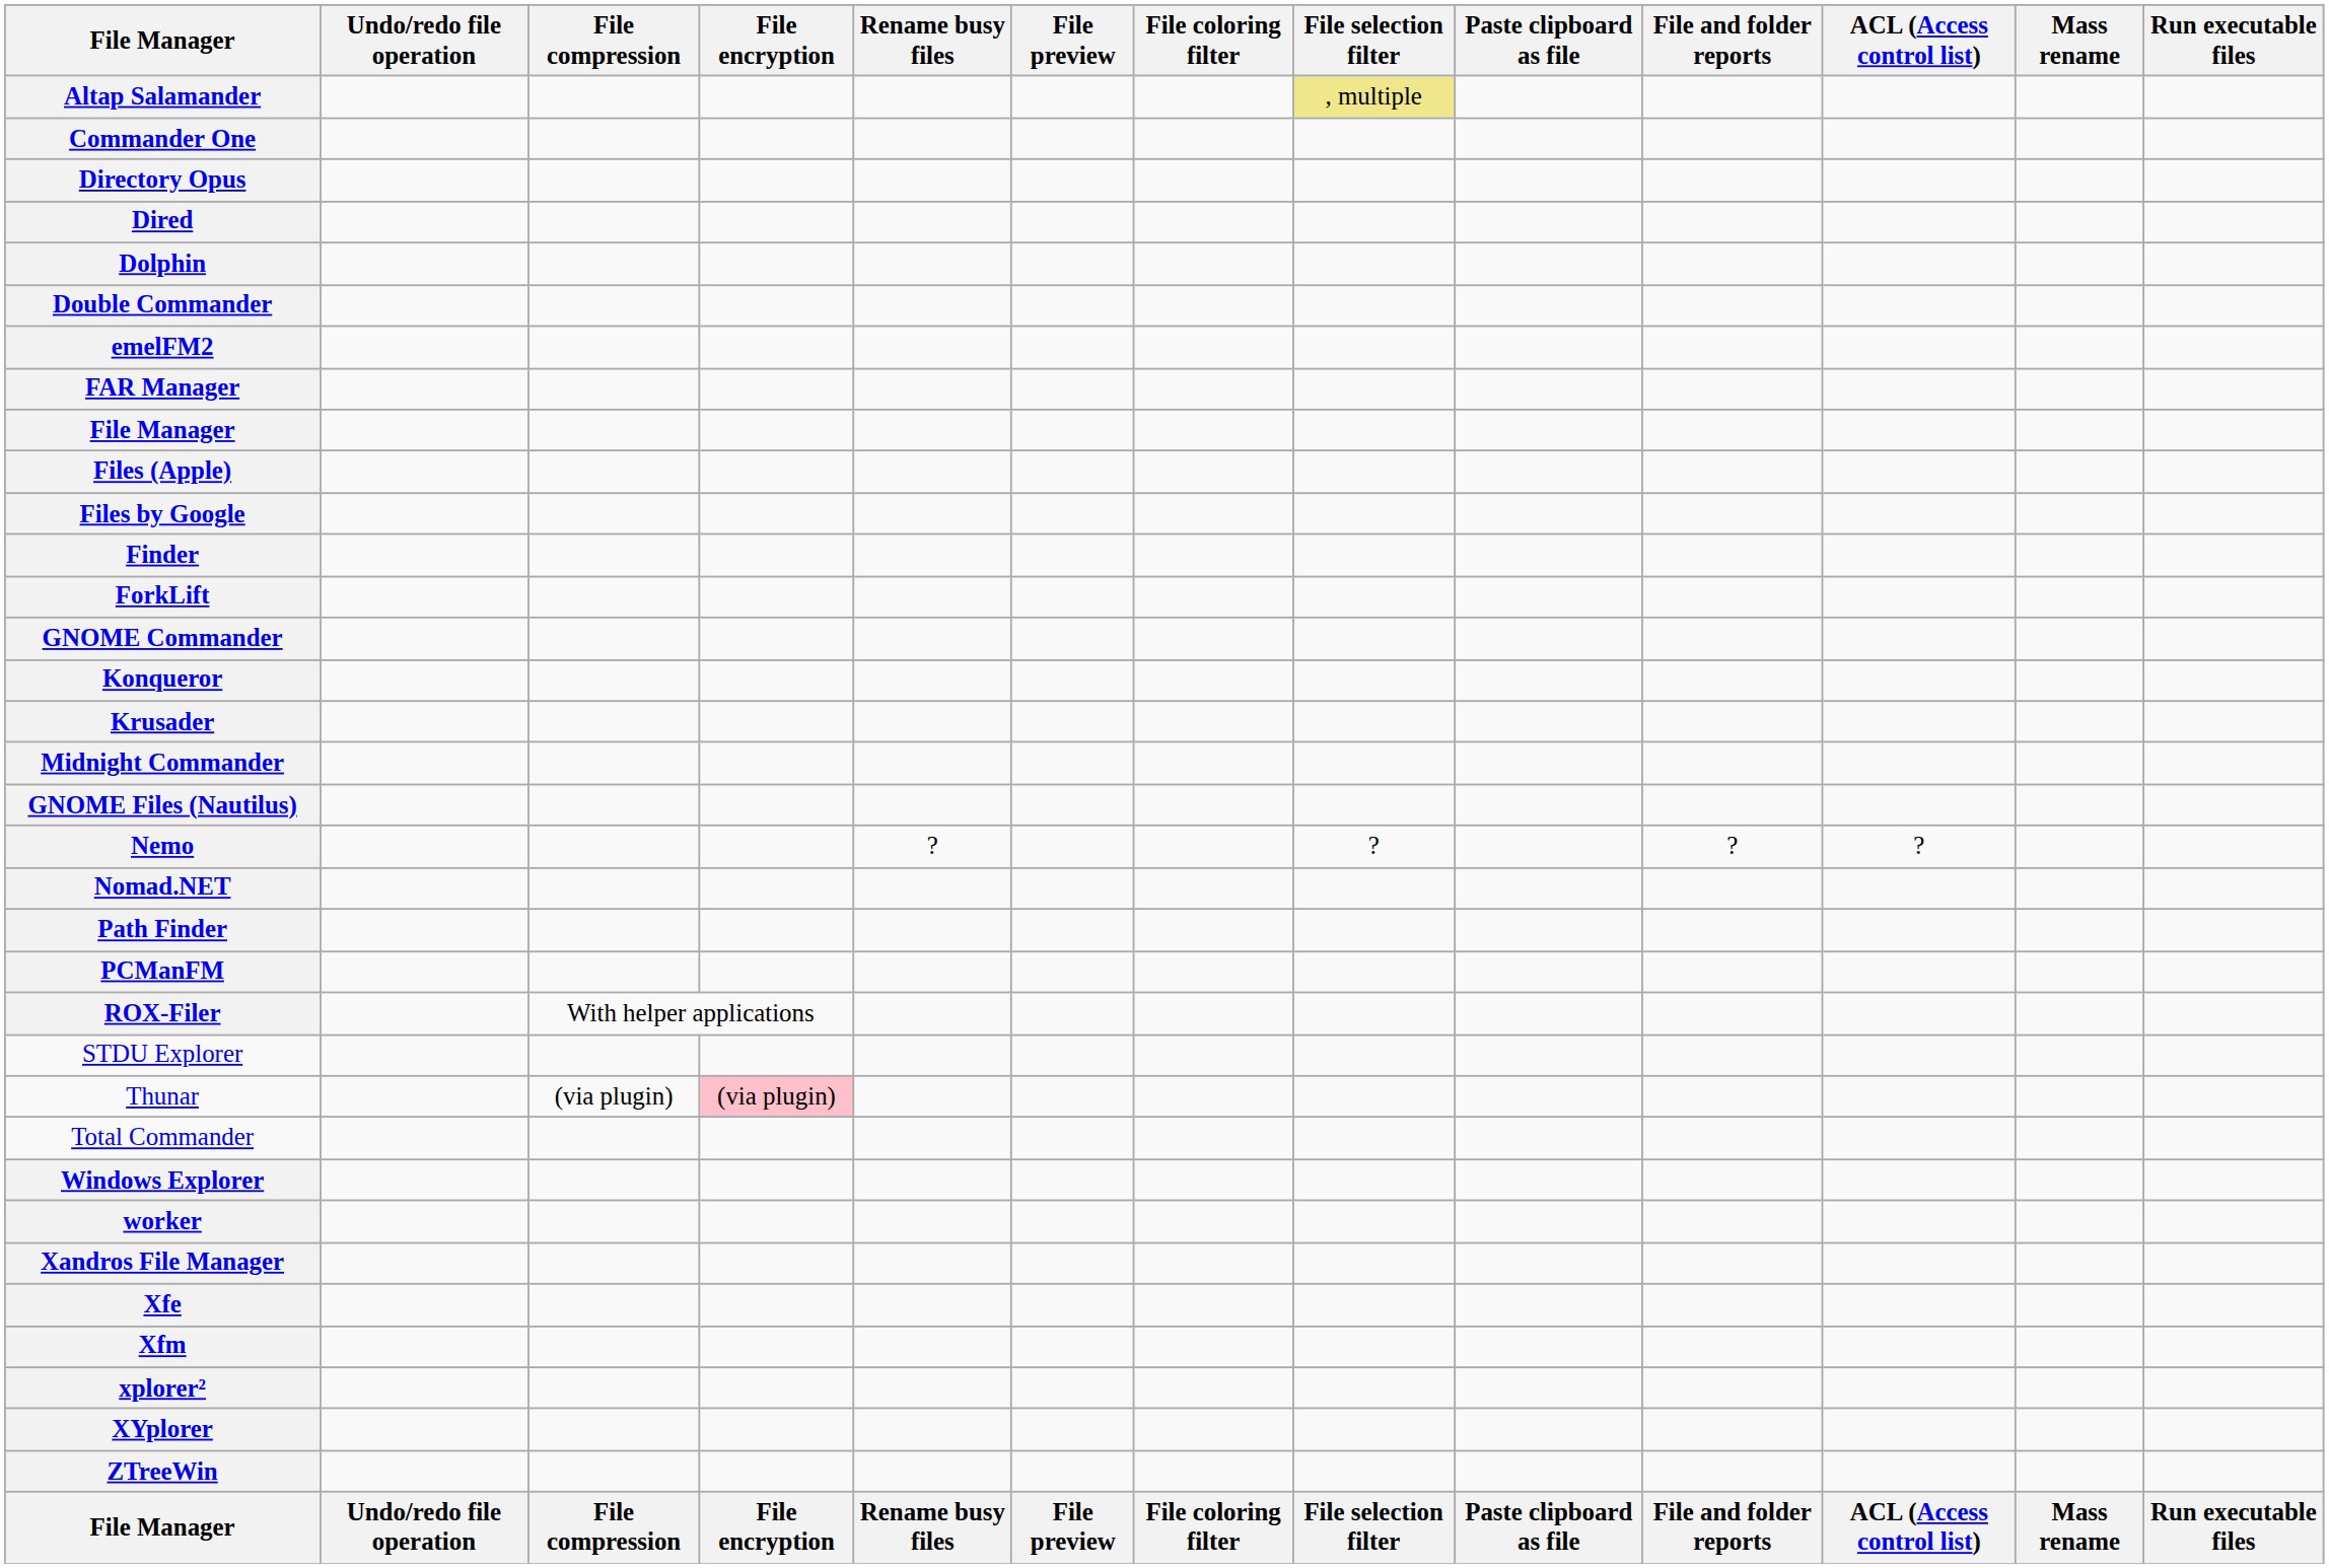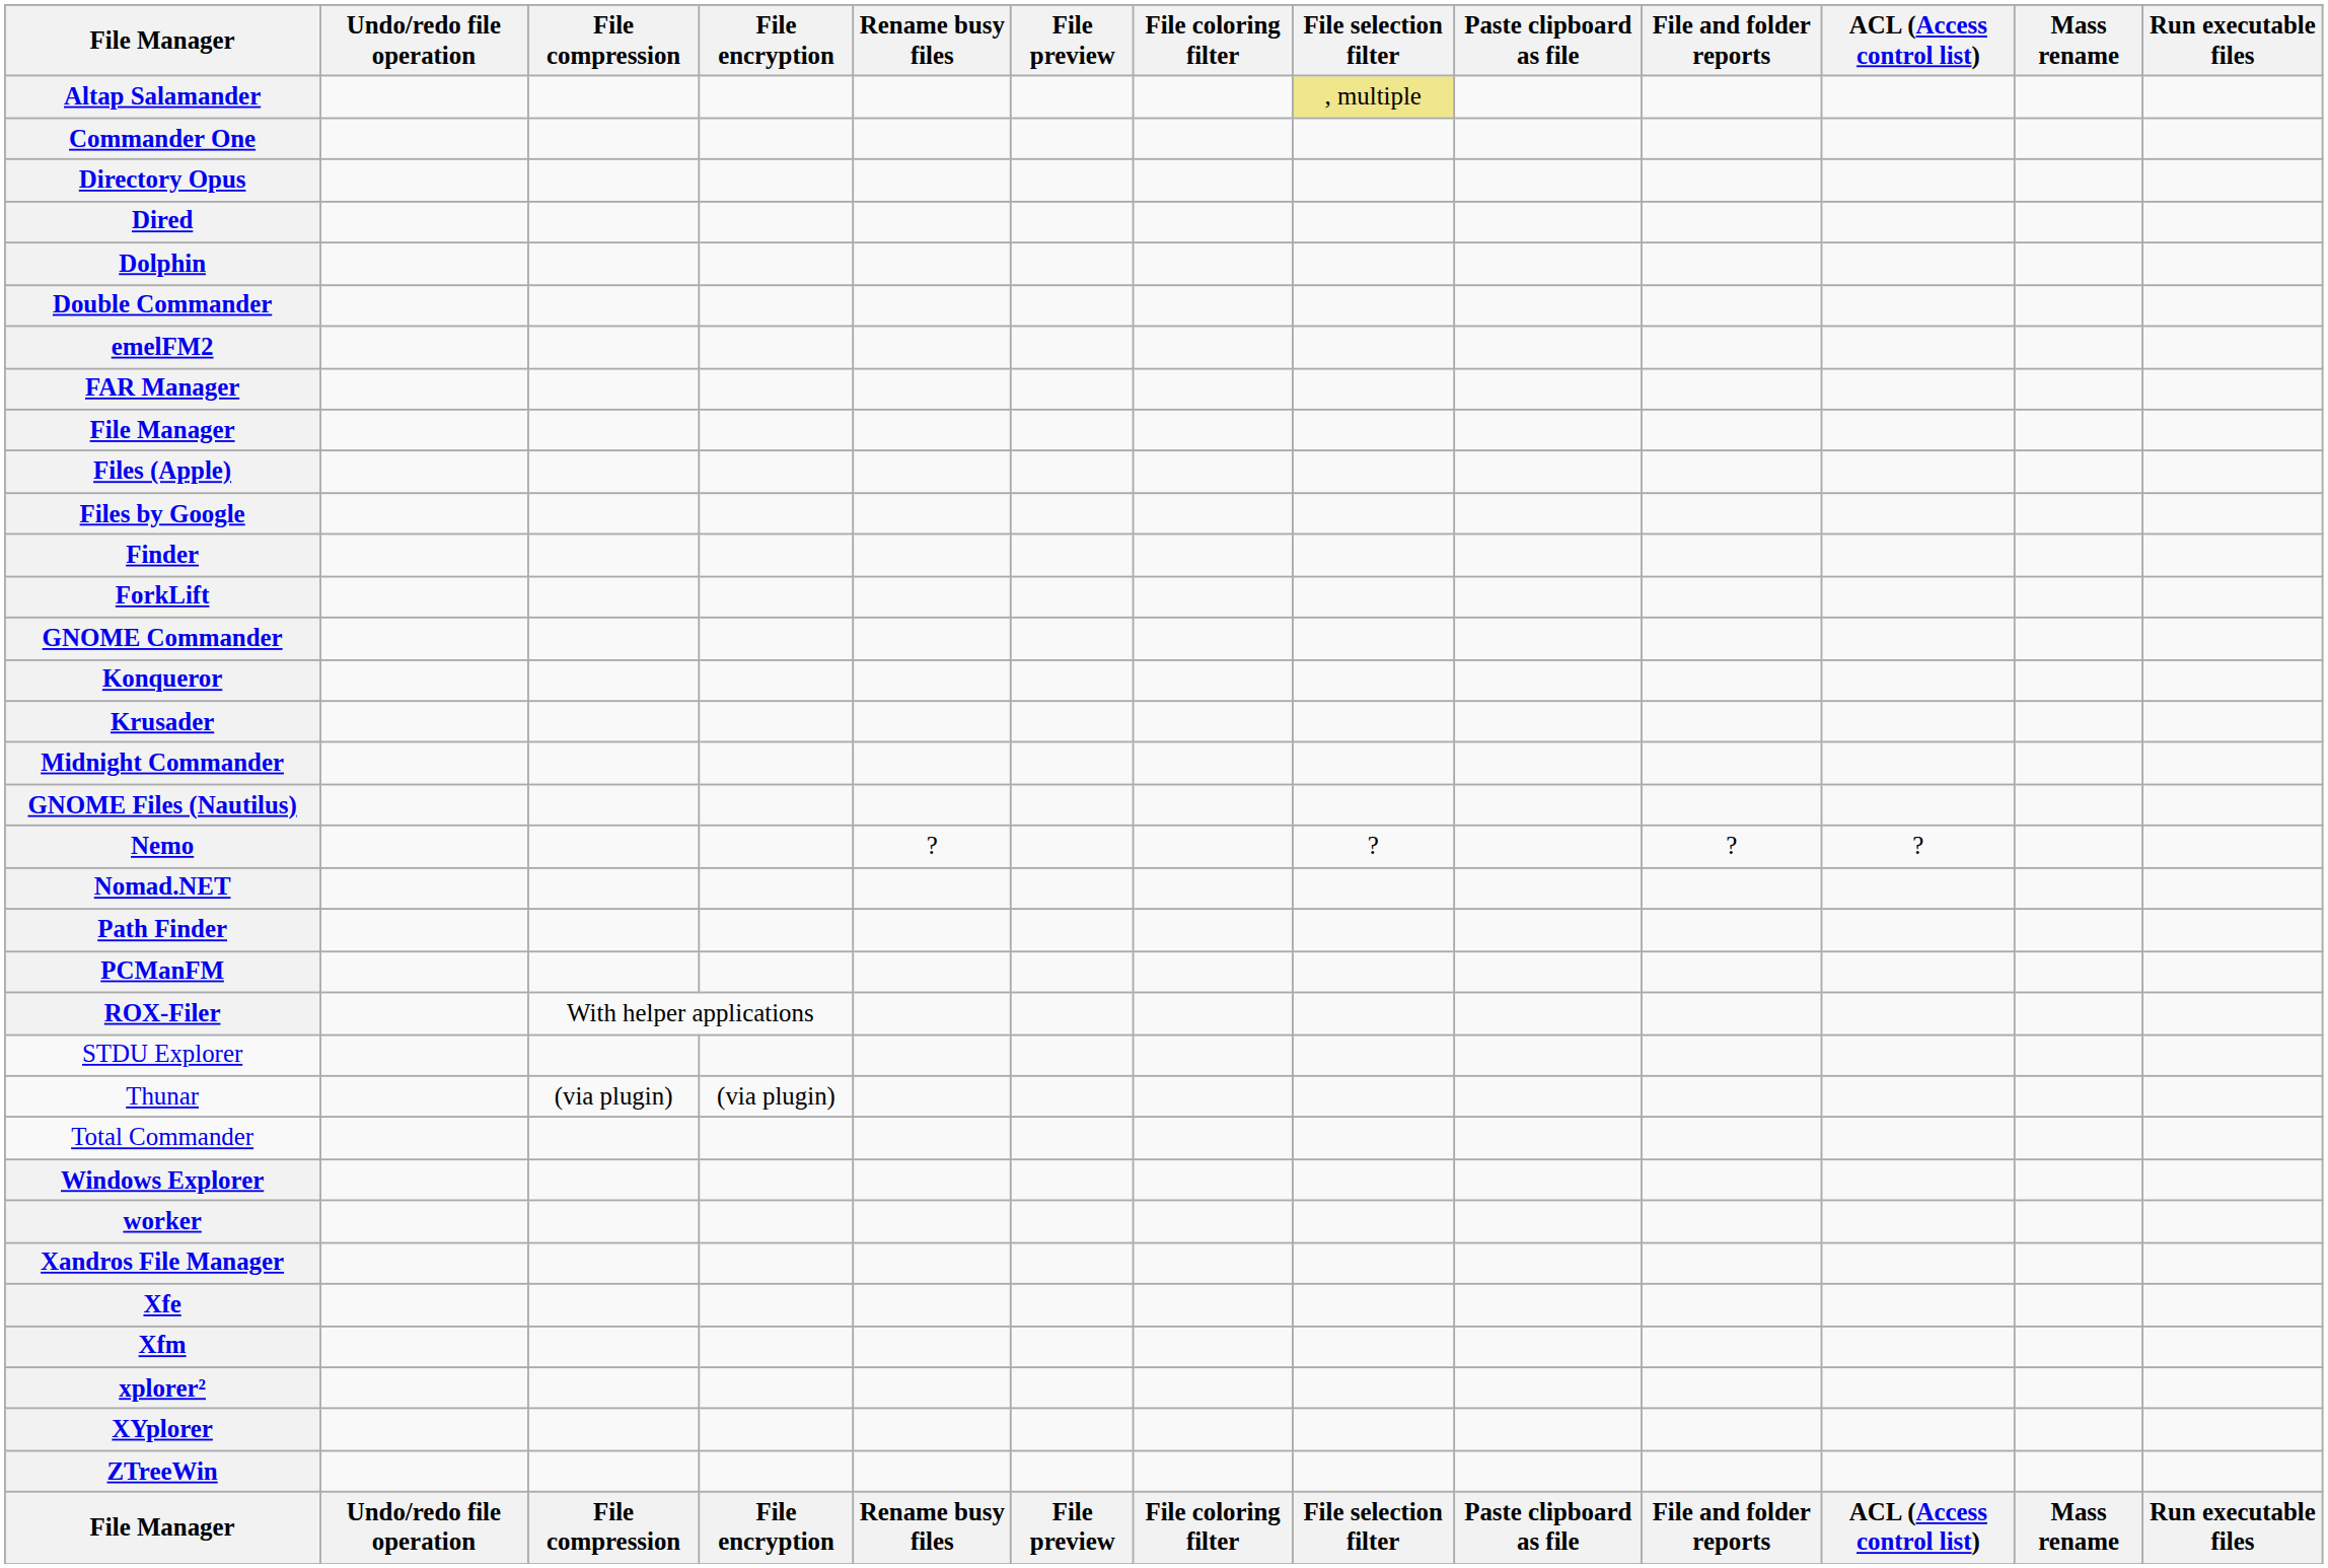Thunar | File encryption: pink background -> no background
